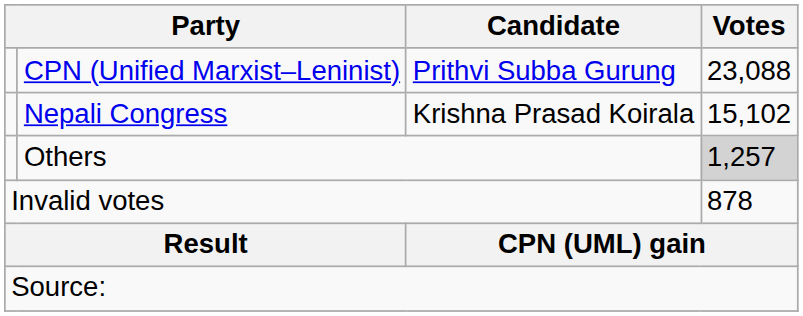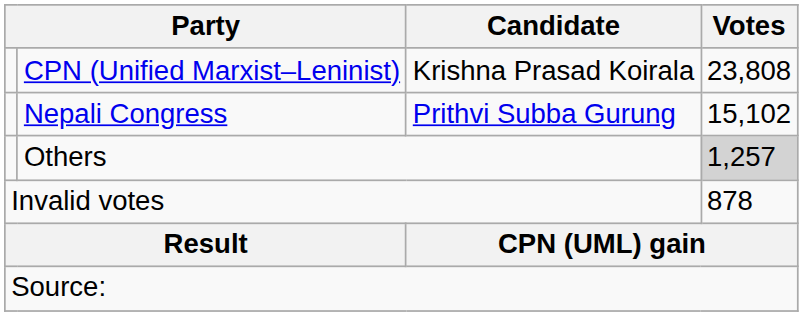CPN (Unified Marxist–Leninist) | Candidate: Prithvi Subba Gurung -> Krishna Prasad Koirala
CPN (Unified Marxist–Leninist) | Votes: 23,088 -> 23,808
Nepali Congress | Candidate: Krishna Prasad Koirala -> Prithvi Subba Gurung
